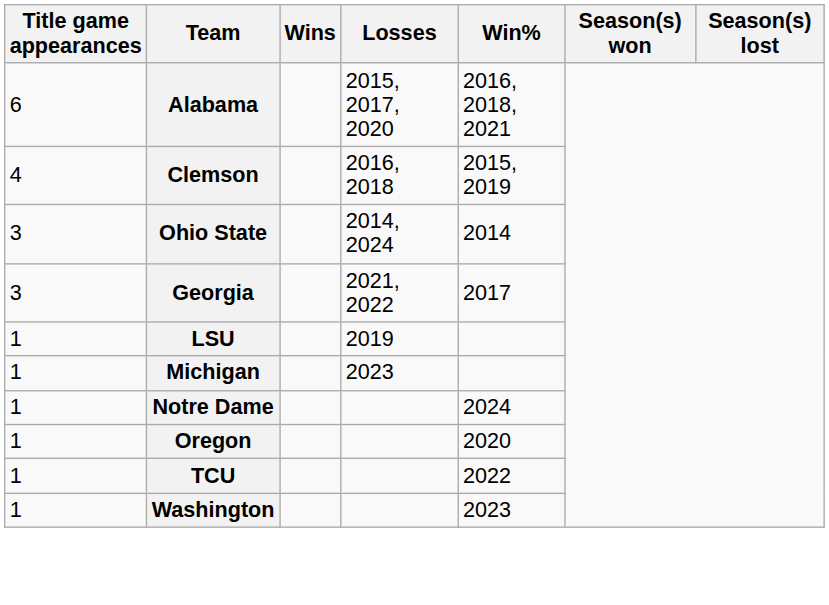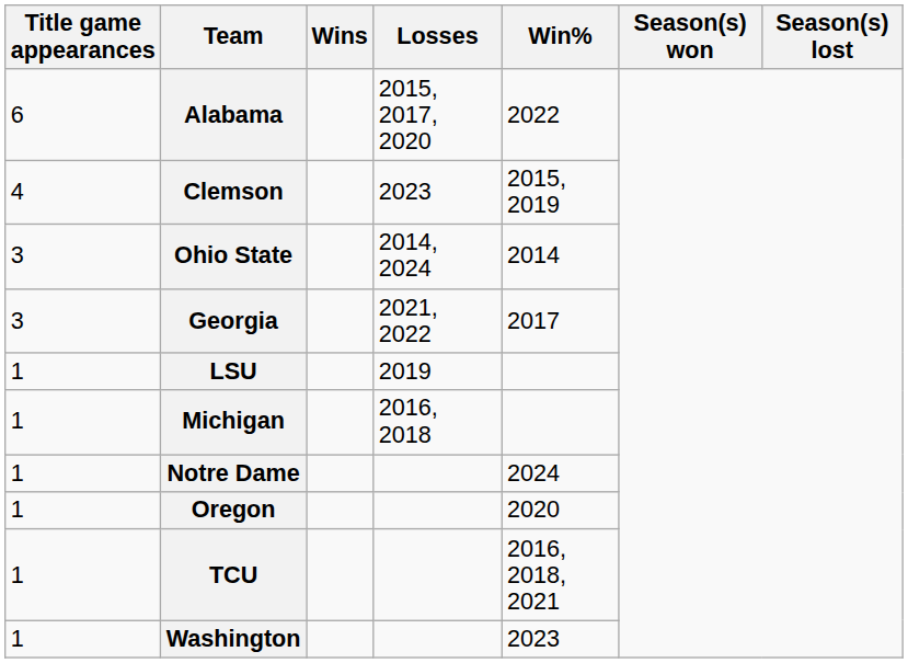Alabama | Win%: 2016, 2018, 2021 -> 2022
Clemson | Losses: 2016, 2018 -> 2023
Michigan | Losses: 2023 -> 2016, 2018
TCU | Win%: 2022 -> 2016, 2018, 2021
